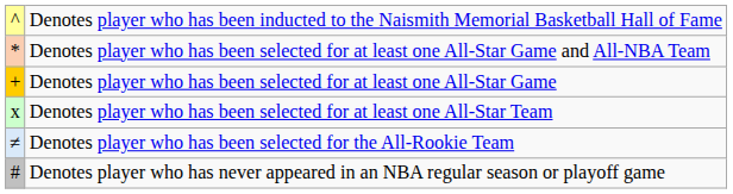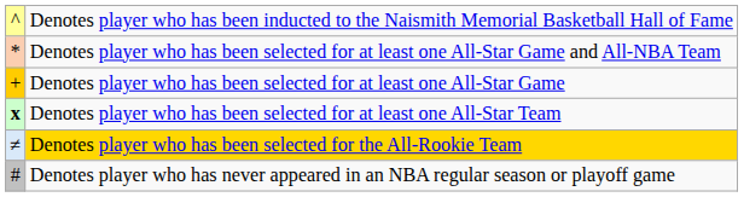row 4 | column 1: normal -> bold
row 5 | column 2: no background -> gold background
